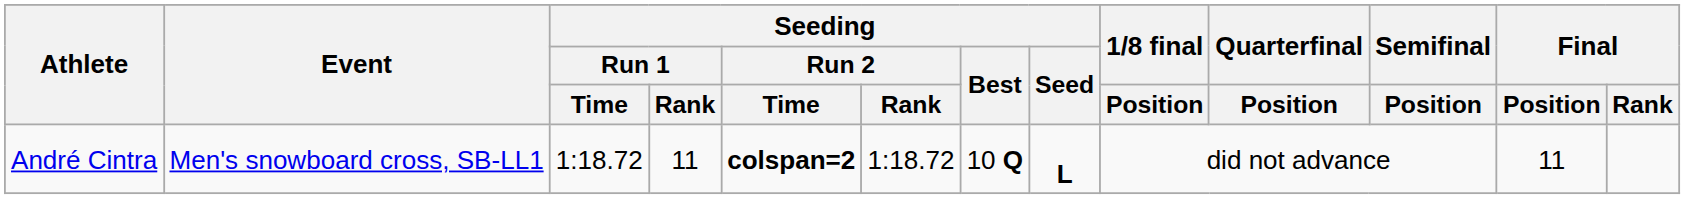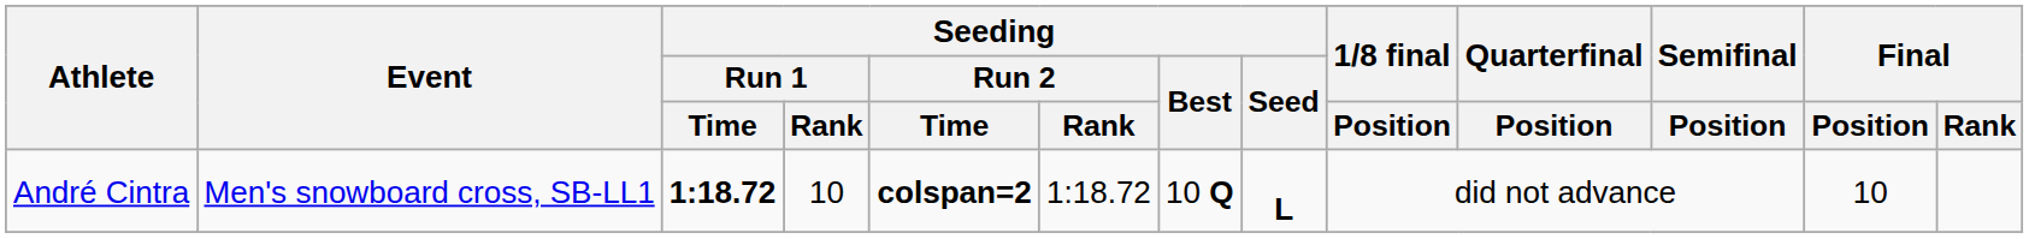André Cintra | Seeding / Run 1 / Time: normal -> bold
André Cintra | Seeding / Run 1 / Rank: 11 -> 10
André Cintra | Final / Position: 11 -> 10
